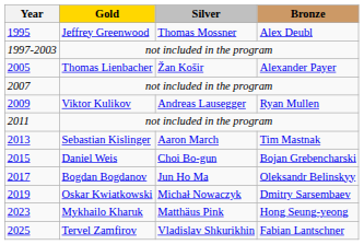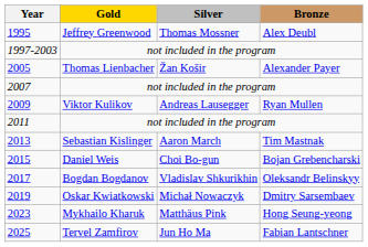2017 | Silver: Jun Ho Ma -> Vladislav Shkurikhin
2025 | Silver: Vladislav Shkurikhin -> Jun Ho Ma
